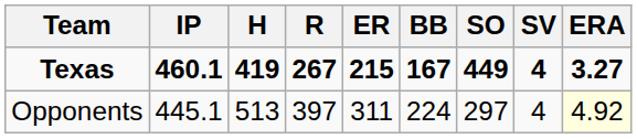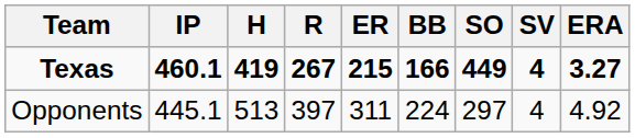Texas | BB: 167 -> 166
Opponents | ERA: lightyellow background -> no background
